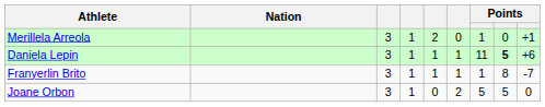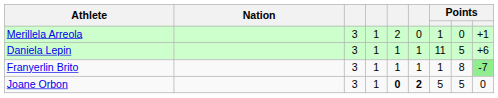Daniela Lepin | column 8: bold -> normal
Franyerlin Brito | column 9: no background -> lightgreen background
Joane Orbon | column 5: normal -> bold
Joane Orbon | column 6: normal -> bold
